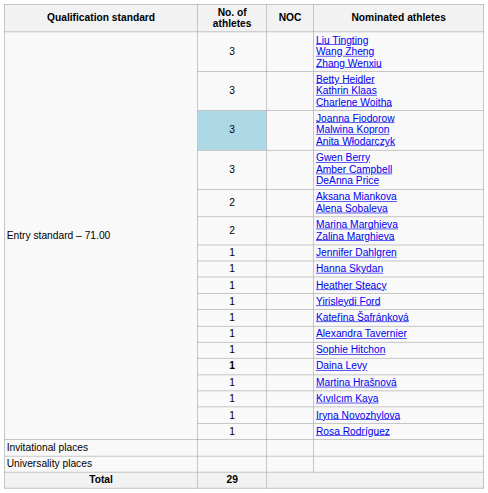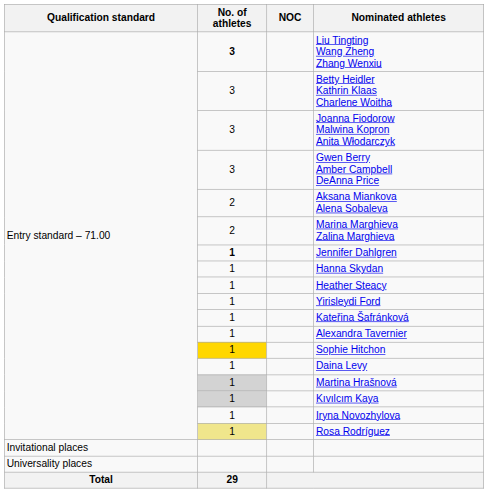Liu Tingting Wang Zheng Zhang Wenxiu | No. of athletes: normal -> bold
Joanna Fiodorow Malwina Kopron Anita Włodarczyk | No. of athletes: lightblue background -> no background
Jennifer Dahlgren | No. of athletes: normal -> bold
Sophie Hitchon | No. of athletes: no background -> gold background
Daina Levy | No. of athletes: bold -> normal
Martina Hrašnová | No. of athletes: no background -> lightgrey background
Kıvılcım Kaya | No. of athletes: no background -> lightgrey background
Rosa Rodríguez | No. of athletes: no background -> khaki background
